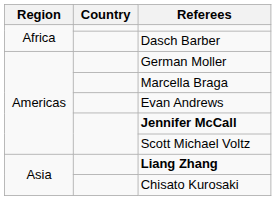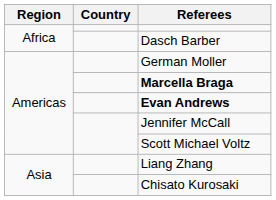Marcella Braga | Referees: normal -> bold
Evan Andrews | Referees: normal -> bold
Jennifer McCall | Referees: bold -> normal
Liang Zhang | Referees: bold -> normal
